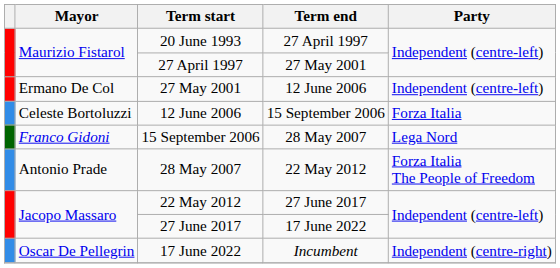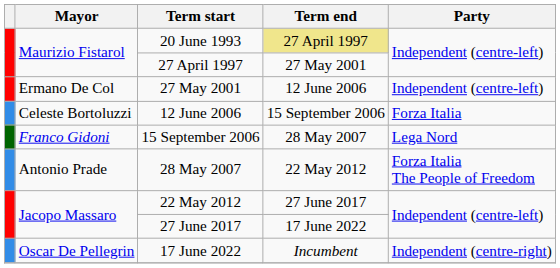20 June 1993 | Term end: no background -> khaki background
